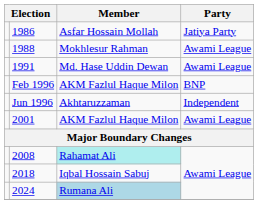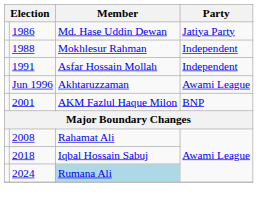1986 | Member: Asfar Hossain Mollah -> Md. Hase Uddin Dewan
1988 | Party: Awami League -> Independent
1991 | Member: Md. Hase Uddin Dewan -> Asfar Hossain Mollah
1991 | Party: Awami League -> Independent
- row: Feb 1996 | AKM Fazlul Haque Milon | BNP
Jun 1996 | Party: Independent -> Awami League
2001 | Party: Awami League -> BNP
2008 | Member: paleturquoise background -> no background
